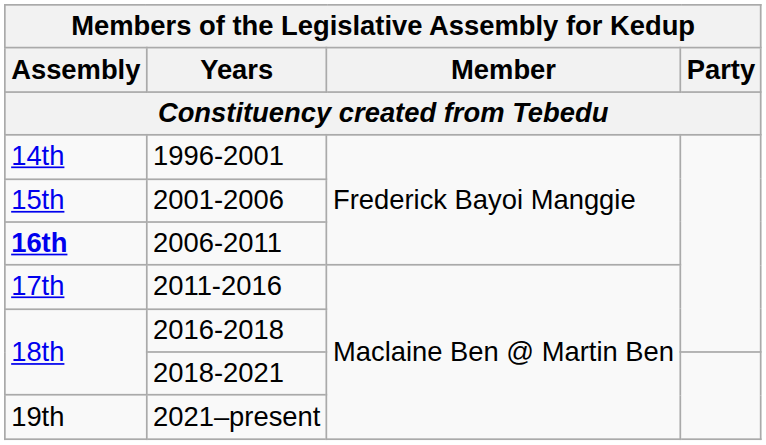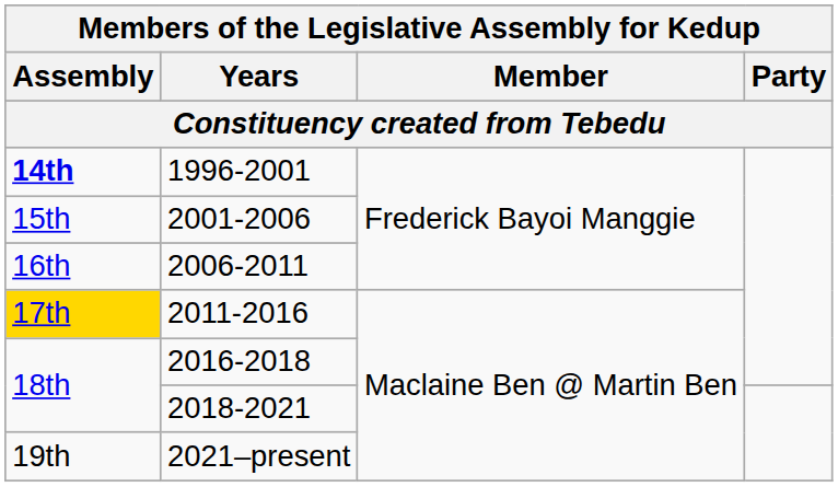1996-2001 | Assembly: normal -> bold
2006-2011 | Assembly: bold -> normal
2011-2016 | Assembly: no background -> gold background
